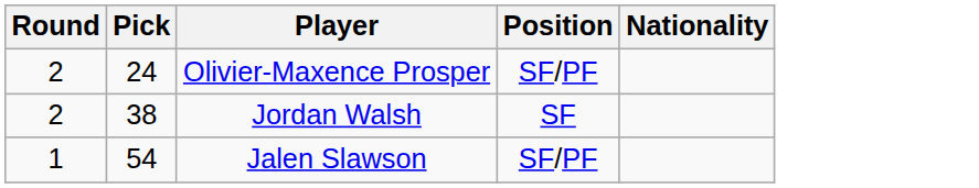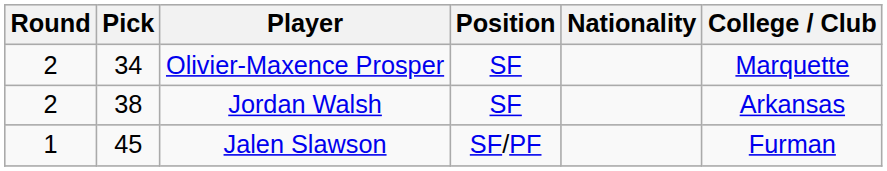+ column: College / Club | Marquette | Arkansas | Furman
Olivier-Maxence Prosper | Pick: 24 -> 34
Olivier-Maxence Prosper | Position: SF/PF -> SF
Jalen Slawson | Pick: 54 -> 45
